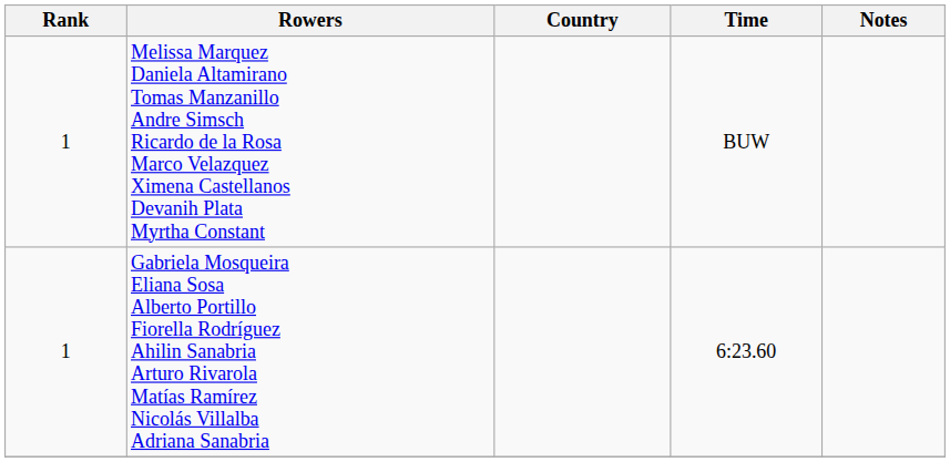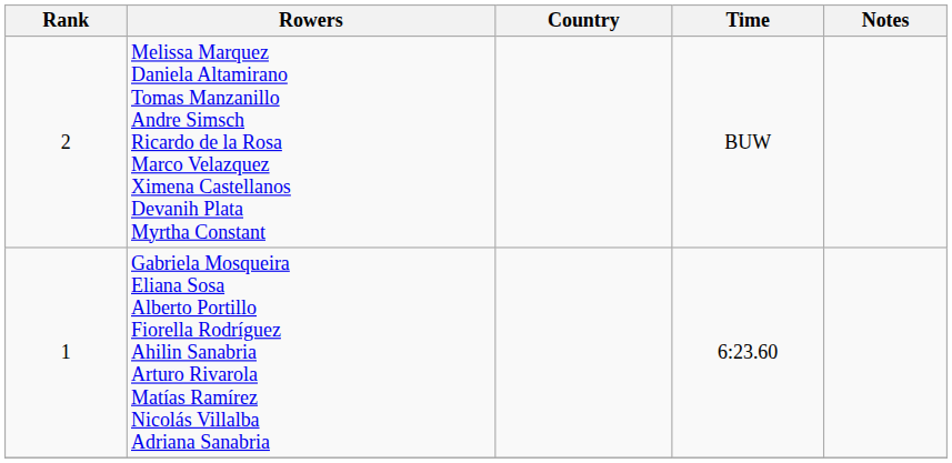row 2 | Rank: 1 -> 2
